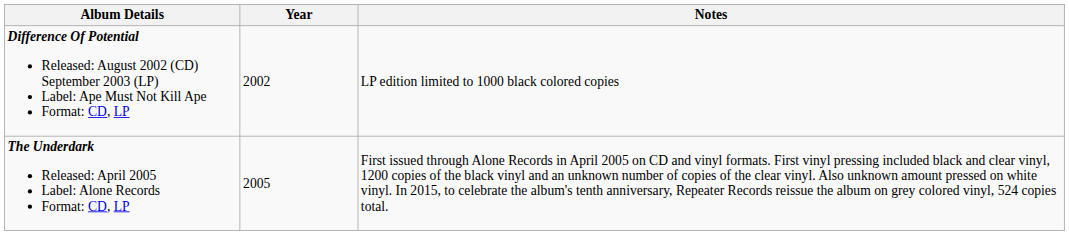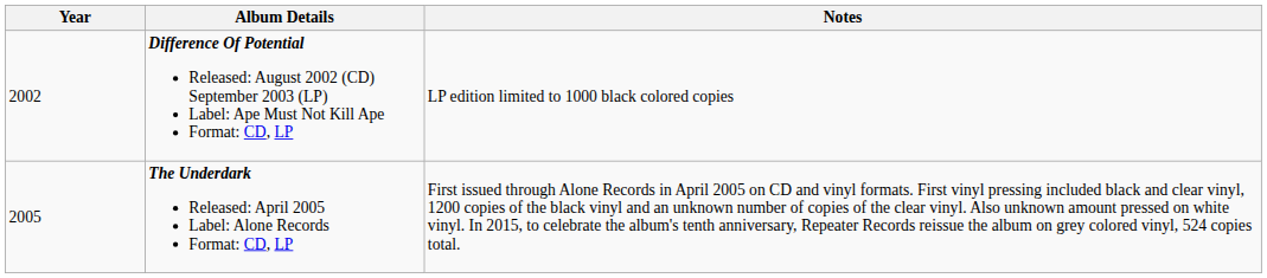columns swapped: Year <-> Album Details
